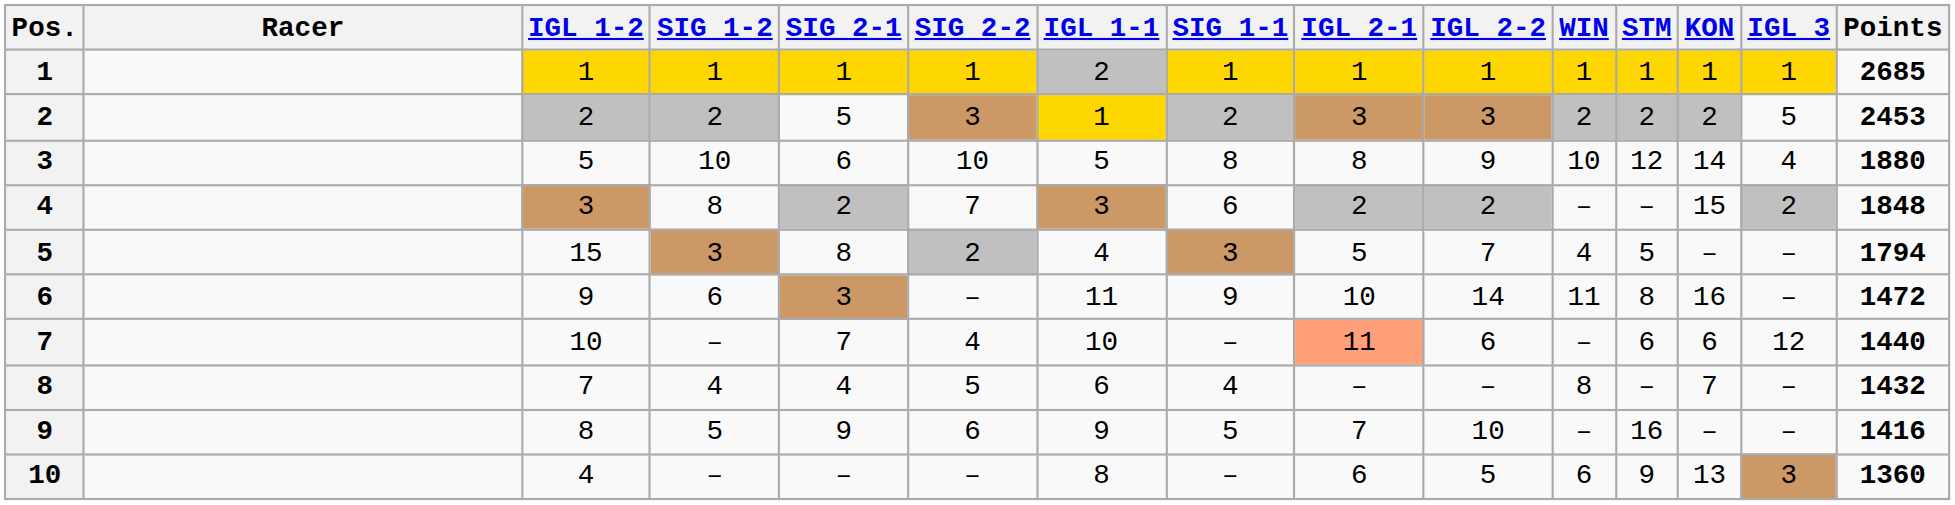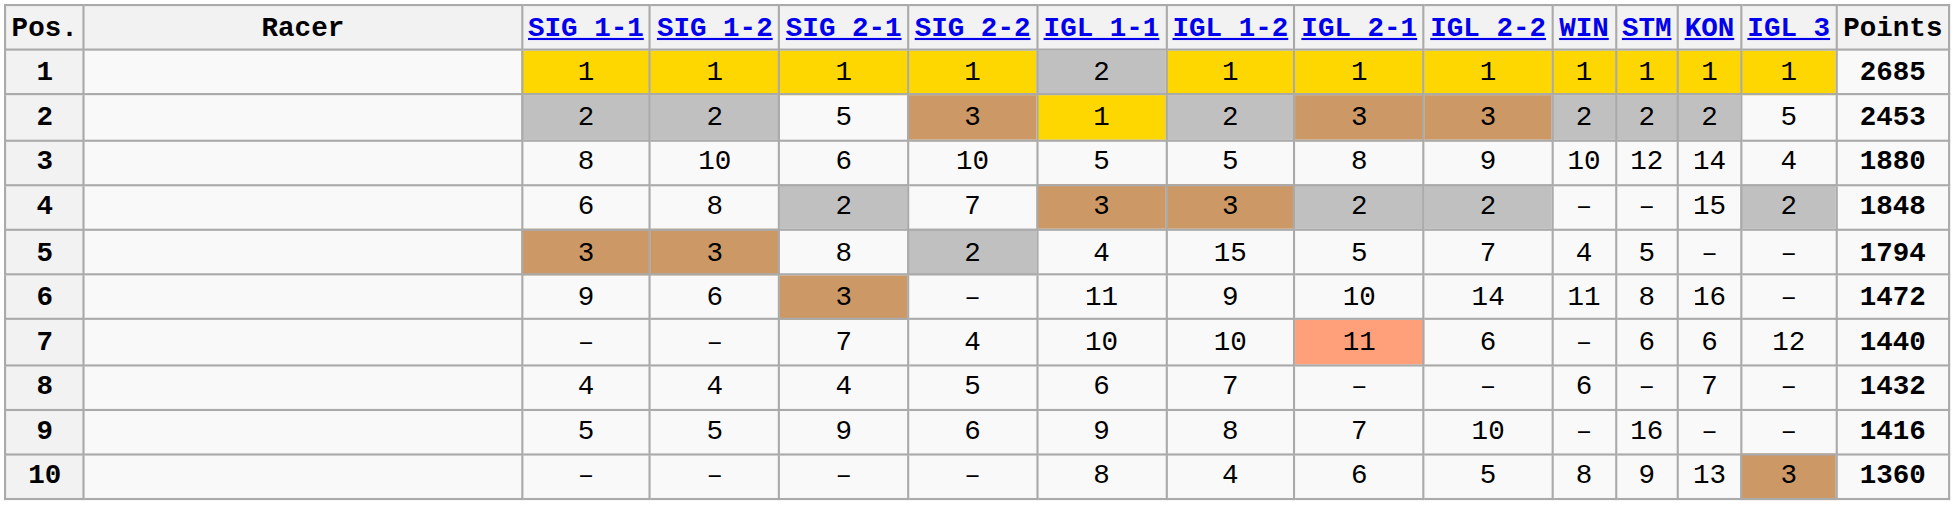columns swapped: SIG 1-1 <-> IGL 1-2
row 9 | WIN: 8 -> 6
row 11 | WIN: 6 -> 8
